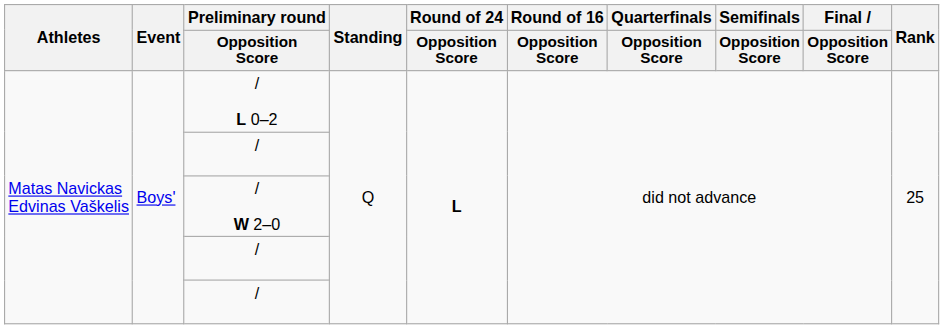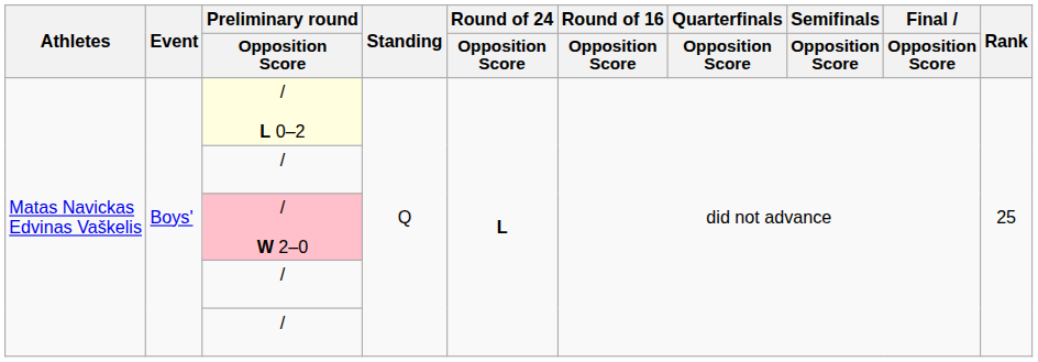/ L 0–2 | Preliminary round / Opposition Score: no background -> lightyellow background
/ W 2–0 | Preliminary round / Opposition Score: no background -> pink background
